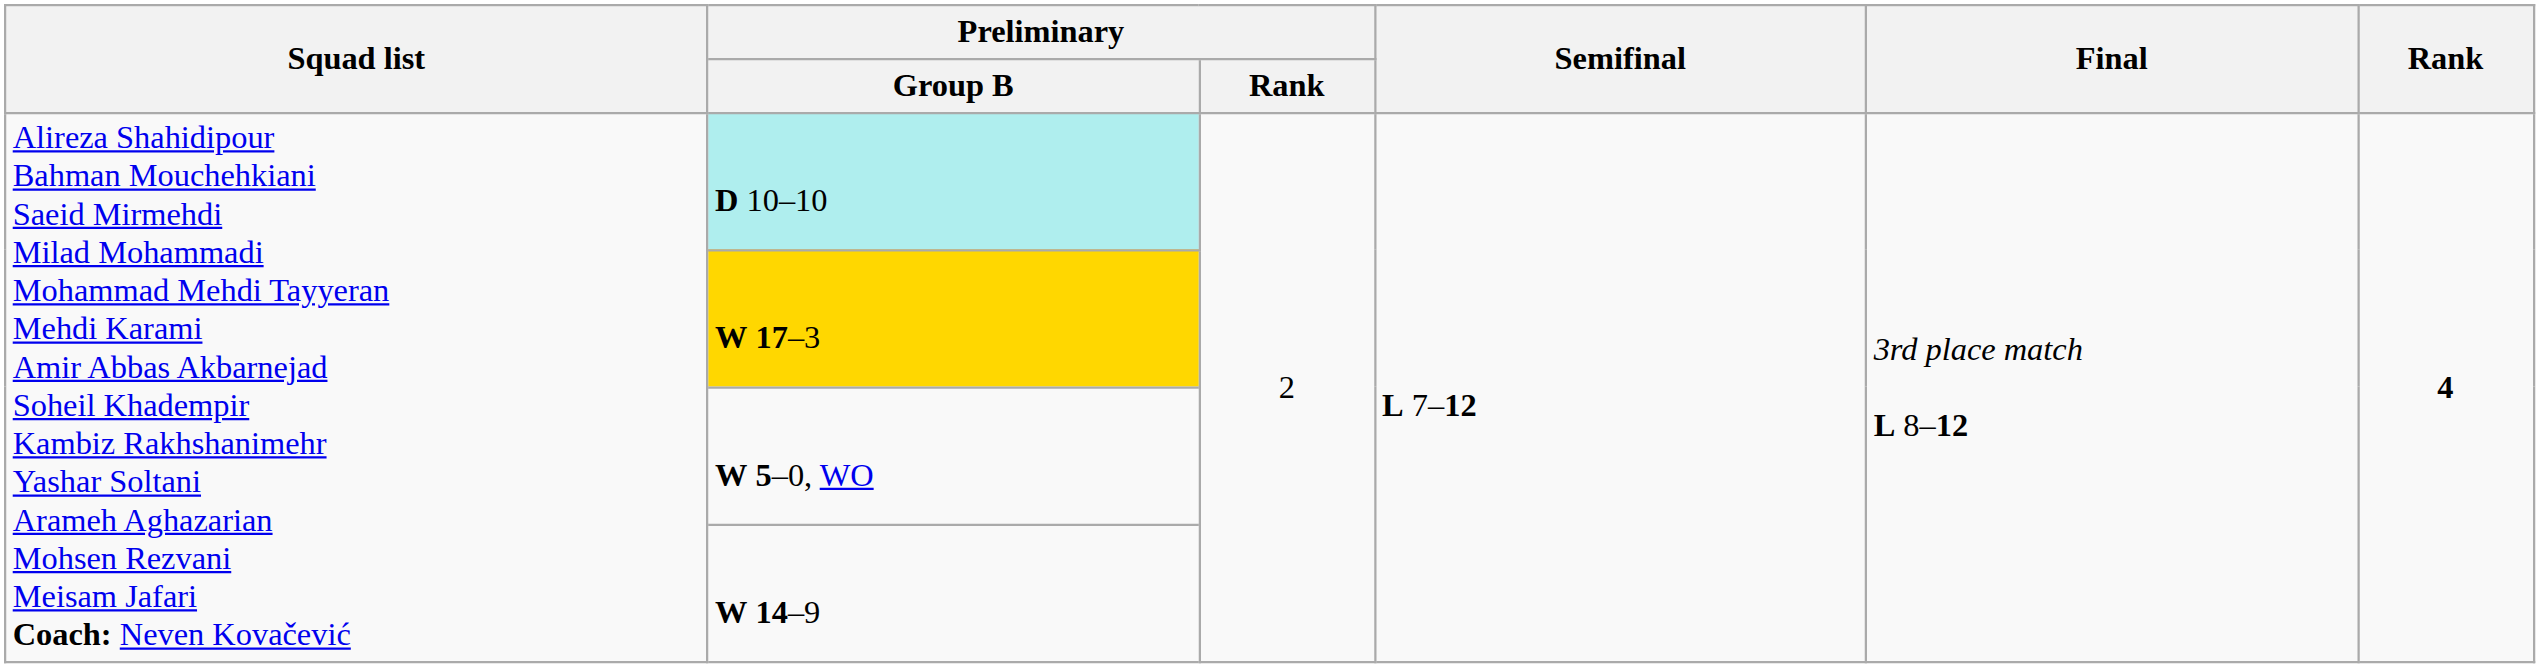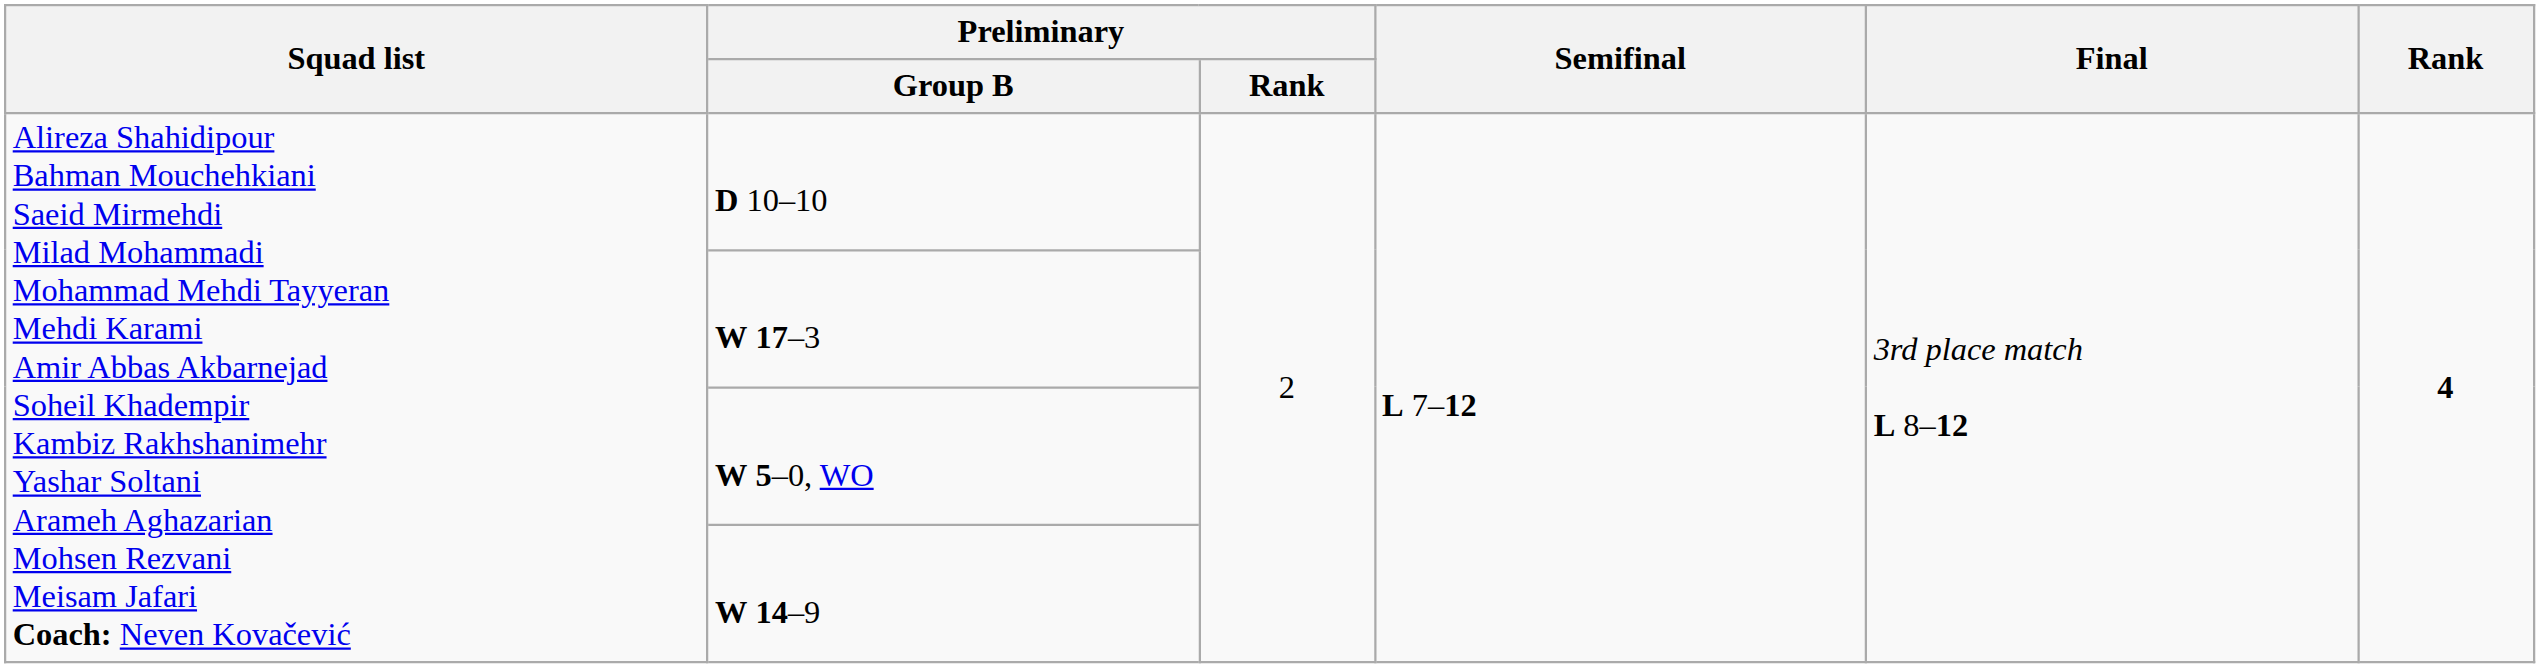D 10–10 | Preliminary / Group B: paleturquoise background -> no background
W 17–3 | Preliminary / Group B: gold background -> no background
